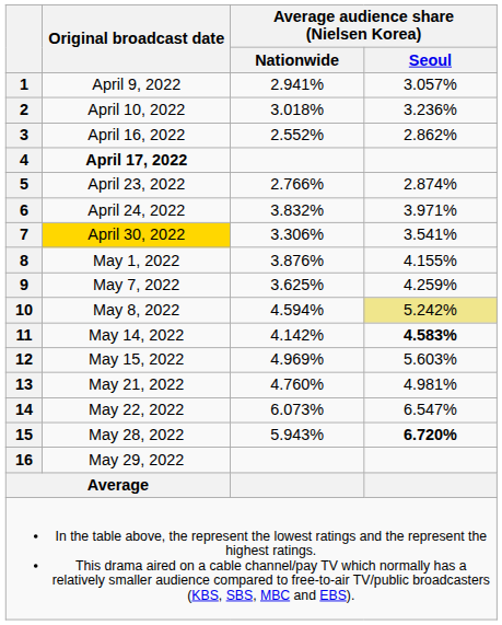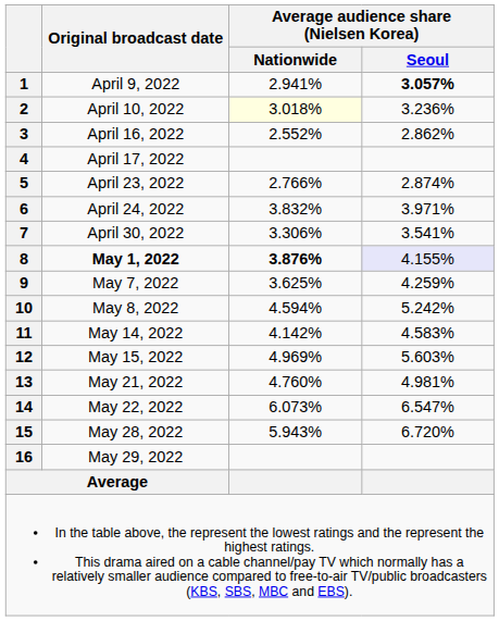1 | Average audience share (Nielsen Korea) / Seoul: normal -> bold
2 | Average audience share (Nielsen Korea) / Nationwide: no background -> lightyellow background
4 | Original broadcast date: bold -> normal
7 | Original broadcast date: gold background -> no background
8 | Original broadcast date: normal -> bold
8 | Average audience share (Nielsen Korea) / Nationwide: normal -> bold
8 | Average audience share (Nielsen Korea) / Seoul: no background -> lavender background
10 | Average audience share (Nielsen Korea) / Seoul: khaki background -> no background
11 | Average audience share (Nielsen Korea) / Seoul: bold -> normal
15 | Average audience share (Nielsen Korea) / Seoul: bold -> normal
